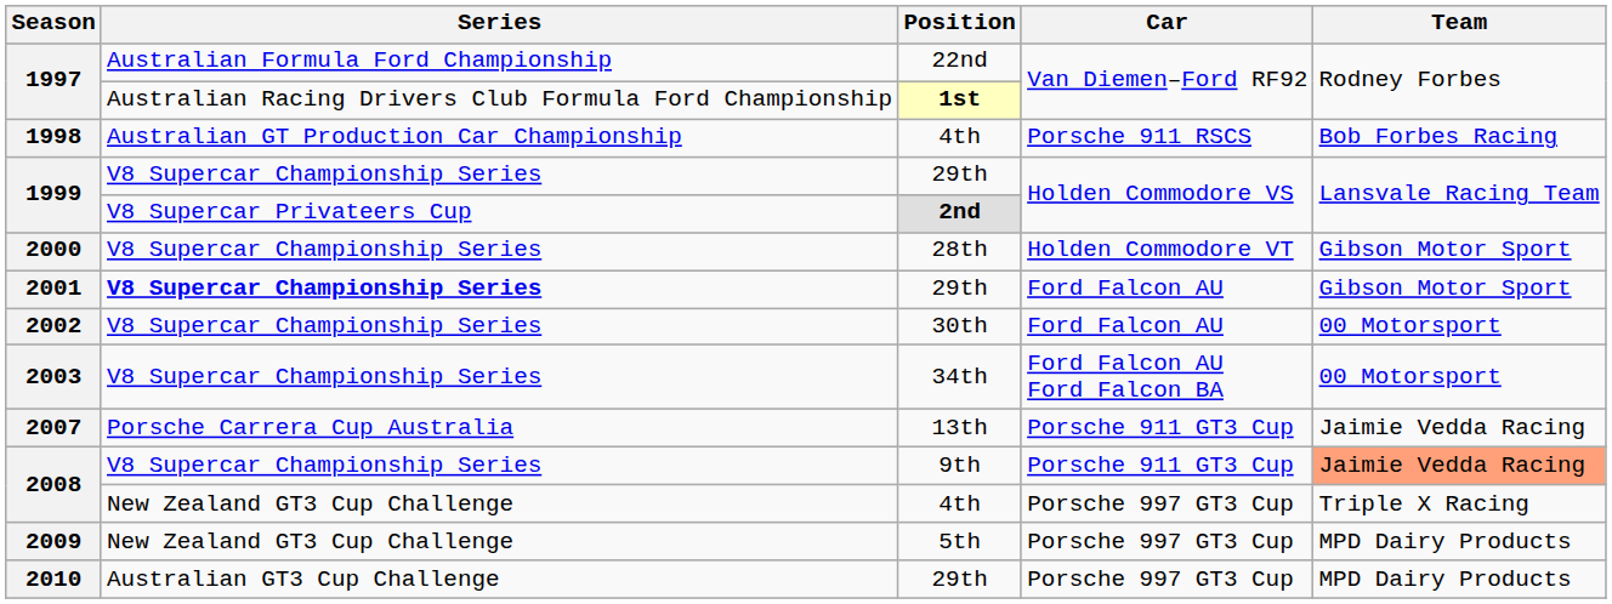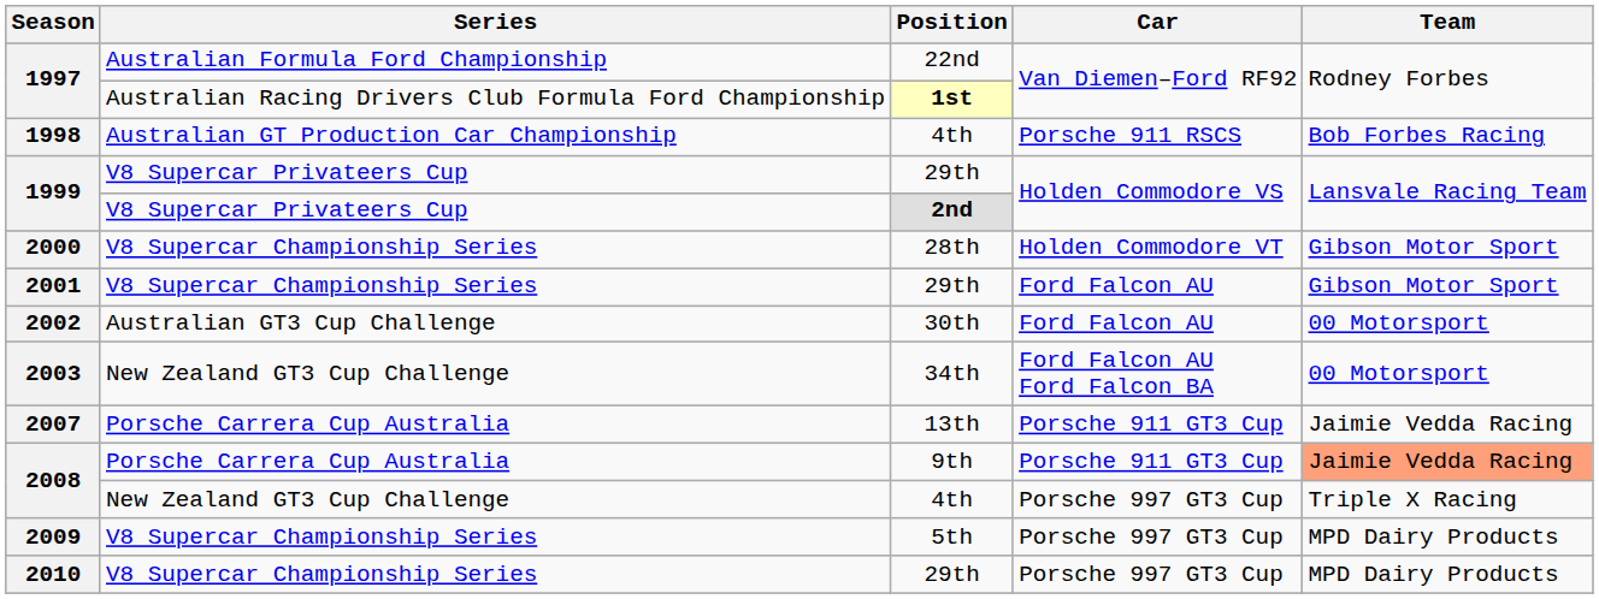1999 / 29th | Series: V8 Supercar Championship Series -> V8 Supercar Privateers Cup
2001 | Series: bold -> normal
2002 | Series: V8 Supercar Championship Series -> Australian GT3 Cup Challenge
2003 | Series: V8 Supercar Championship Series -> New Zealand GT3 Cup Challenge
2008 / 9th | Series: V8 Supercar Championship Series -> Porsche Carrera Cup Australia
2009 | Series: New Zealand GT3 Cup Challenge -> V8 Supercar Championship Series
2010 | Series: Australian GT3 Cup Challenge -> V8 Supercar Championship Series
